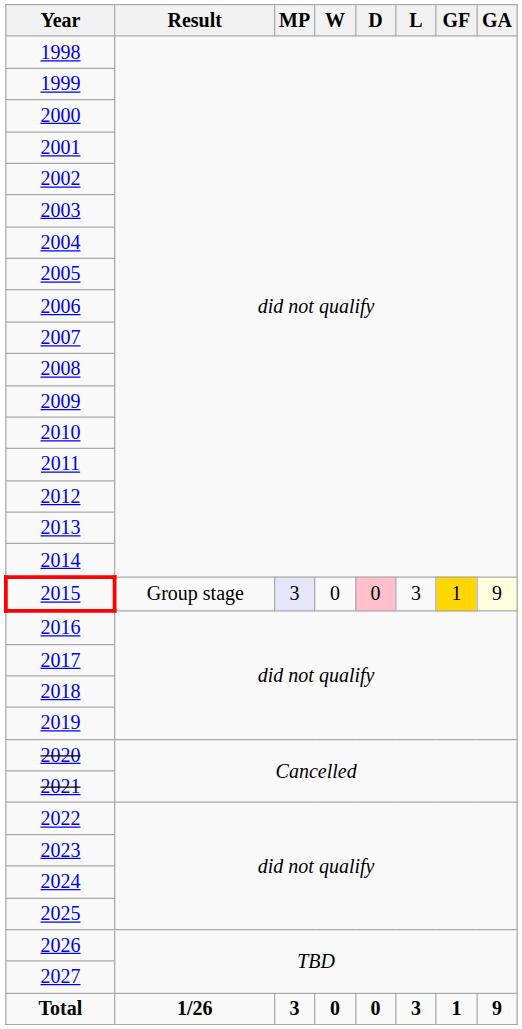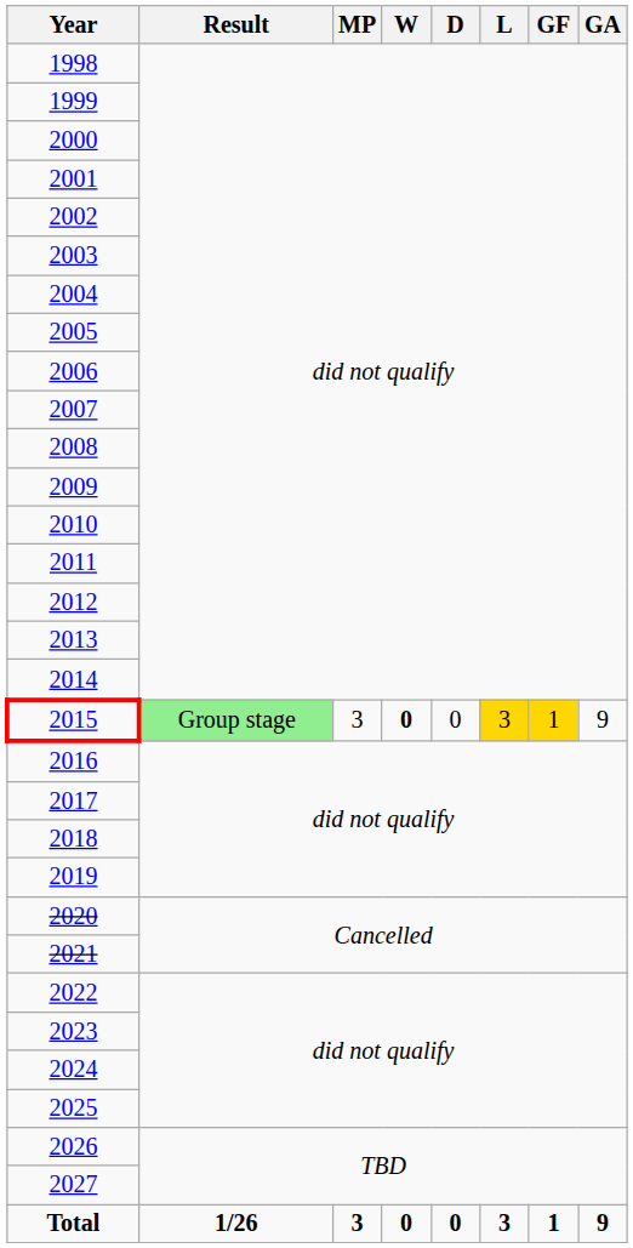2015 | Result: no background -> lightgreen background
2015 | MP: lavender background -> no background
2015 | W: normal -> bold
2015 | D: pink background -> no background
2015 | L: no background -> gold background
2015 | GA: lightyellow background -> no background
